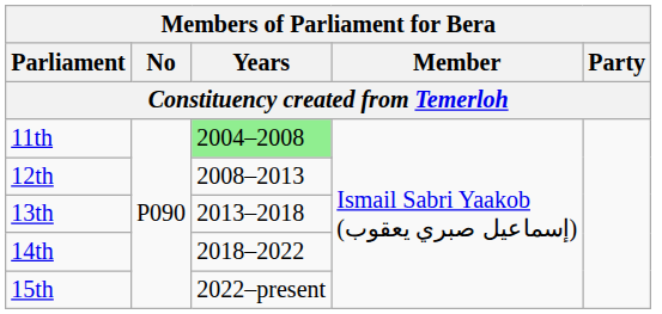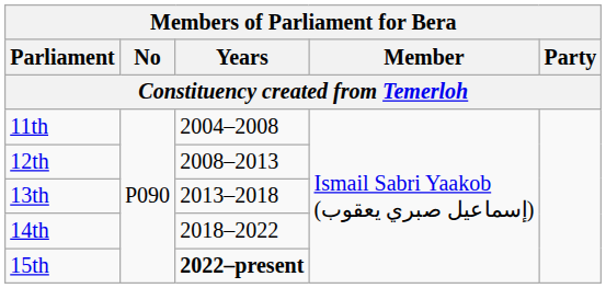11th | Years: lightgreen background -> no background
15th | Years: normal -> bold
